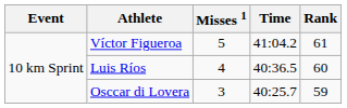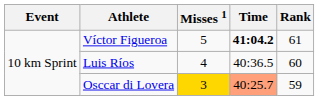Víctor Figueroa | Time: normal -> bold
Osccar di Lovera | Misses 1: no background -> gold background
Osccar di Lovera | Time: no background -> lightsalmon background
